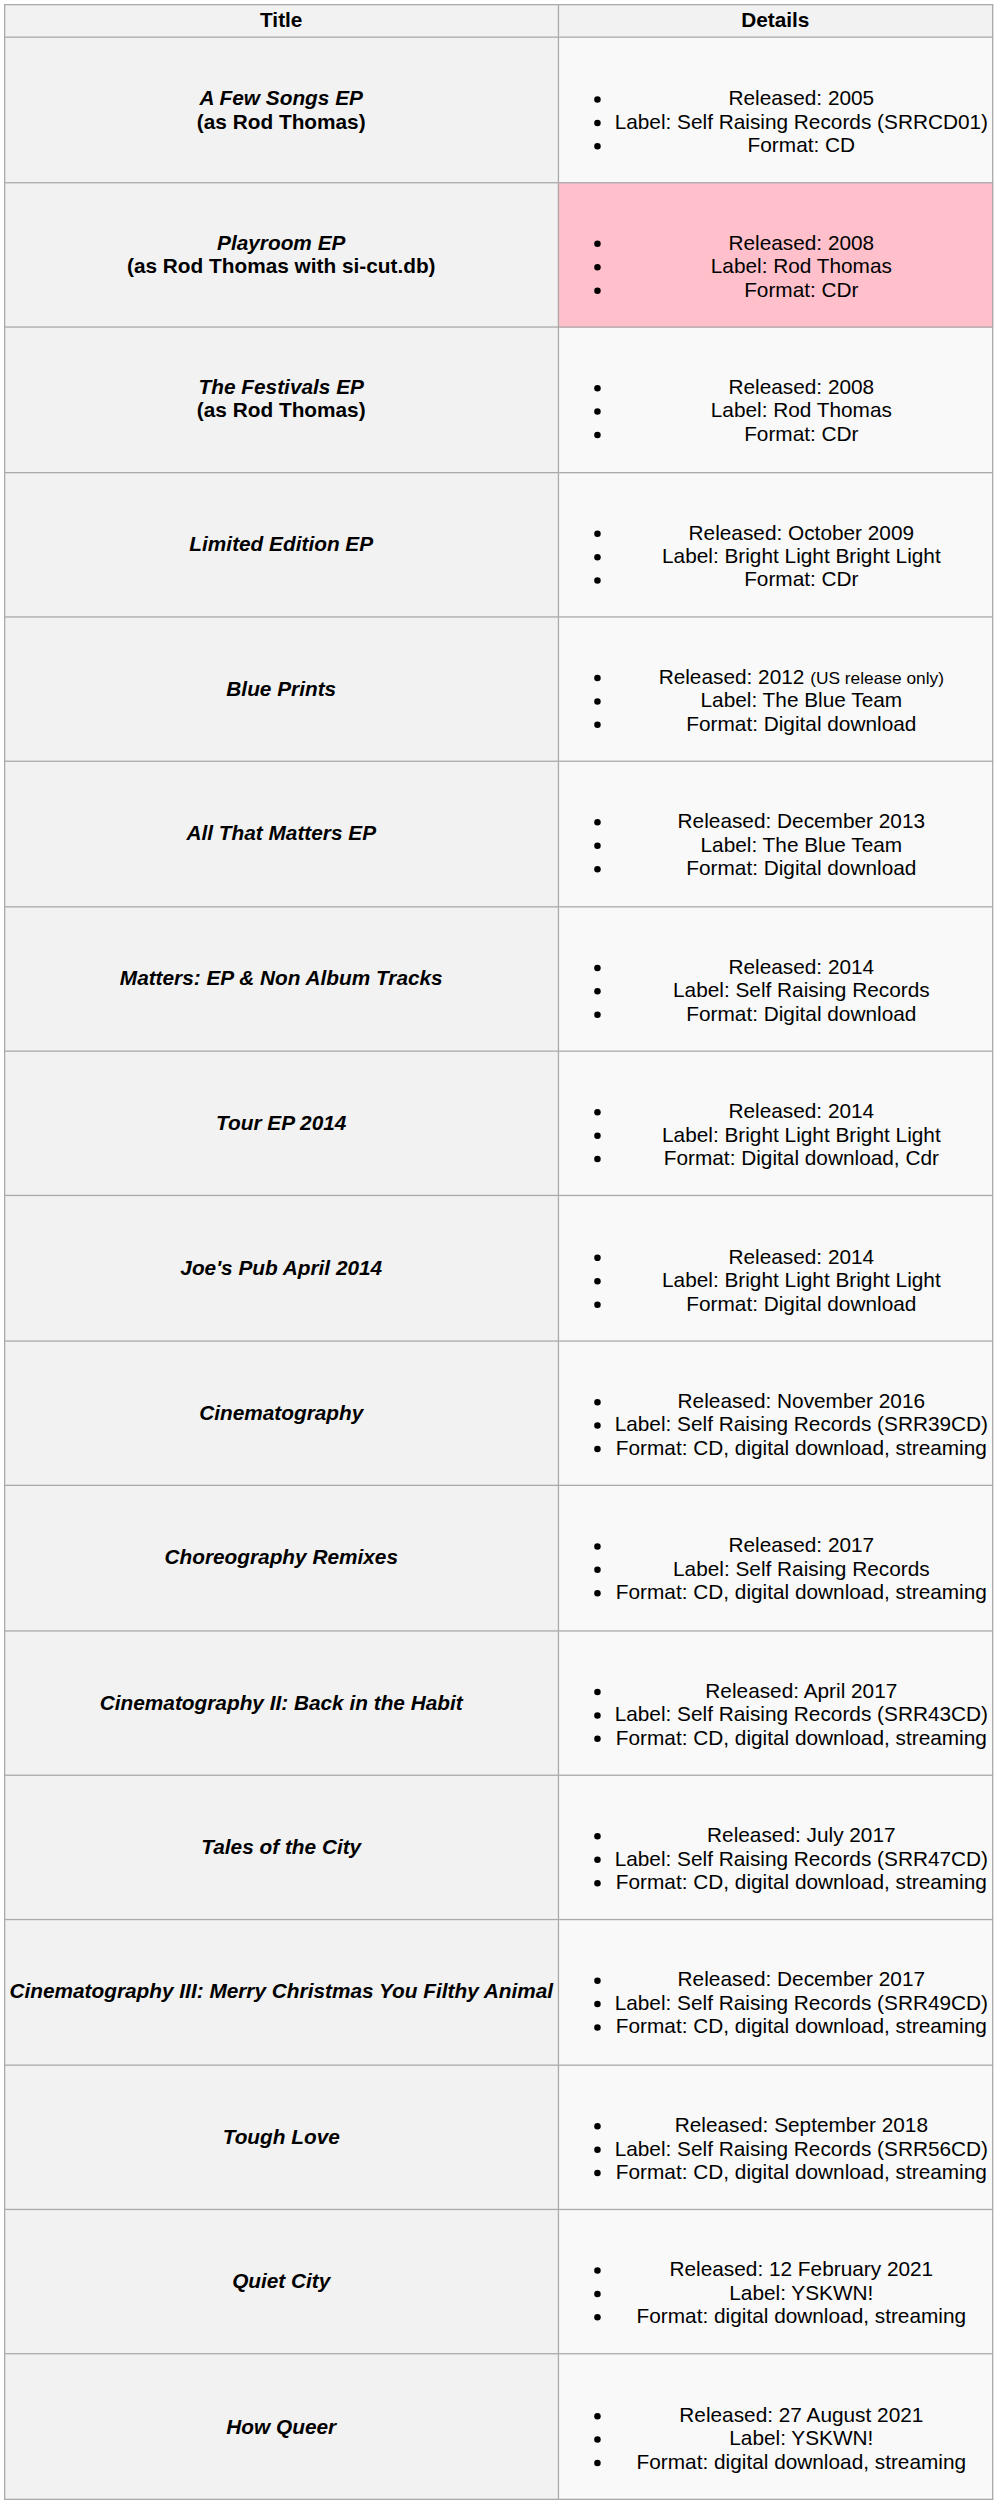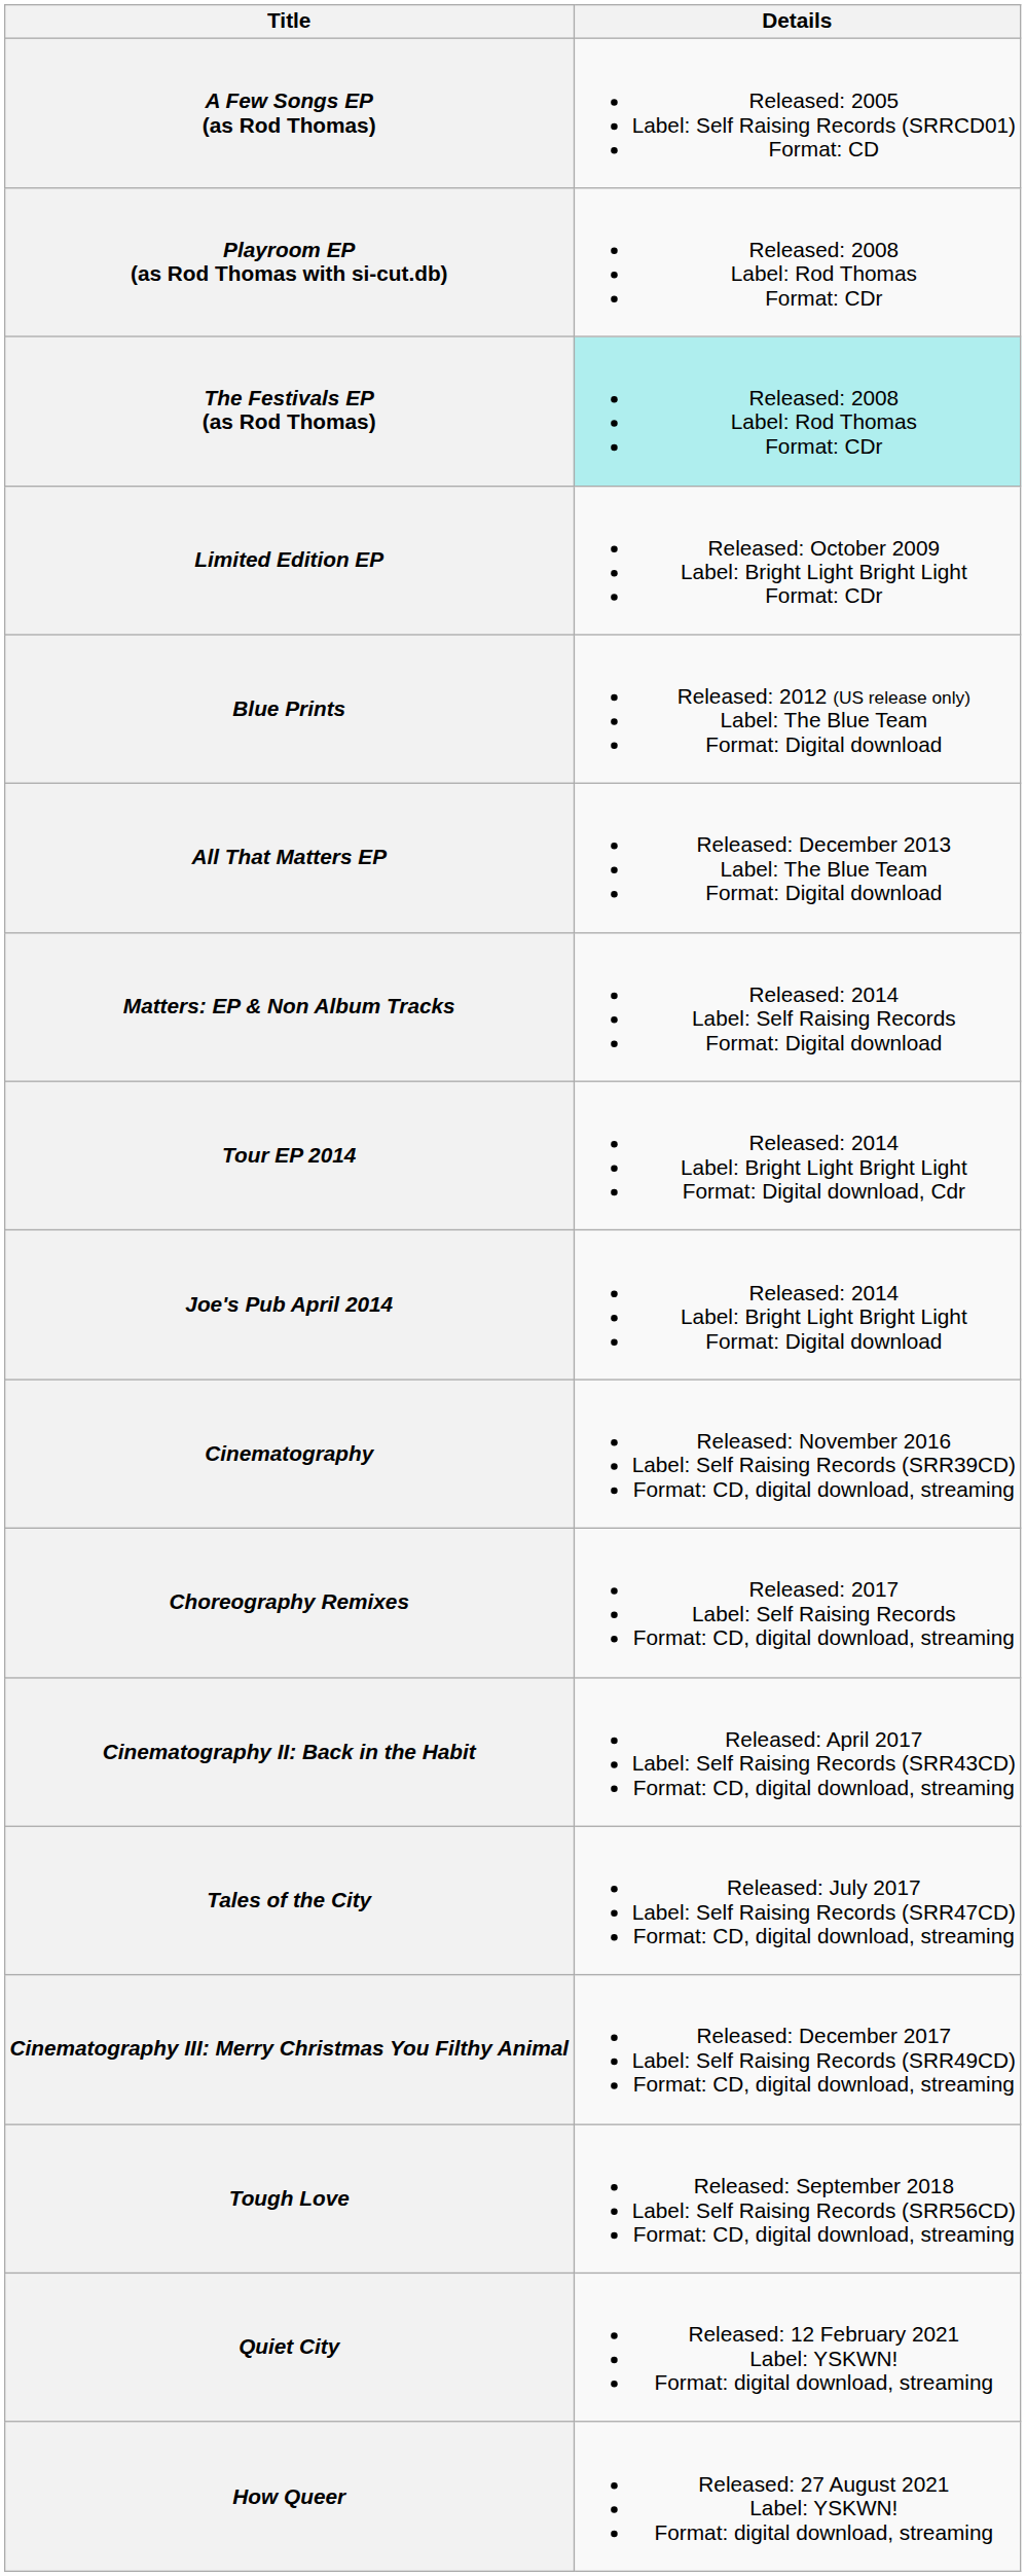Playroom EP (as Rod Thomas with si-cut.db) | Details: pink background -> no background
The Festivals EP (as Rod Thomas) | Details: no background -> paleturquoise background
